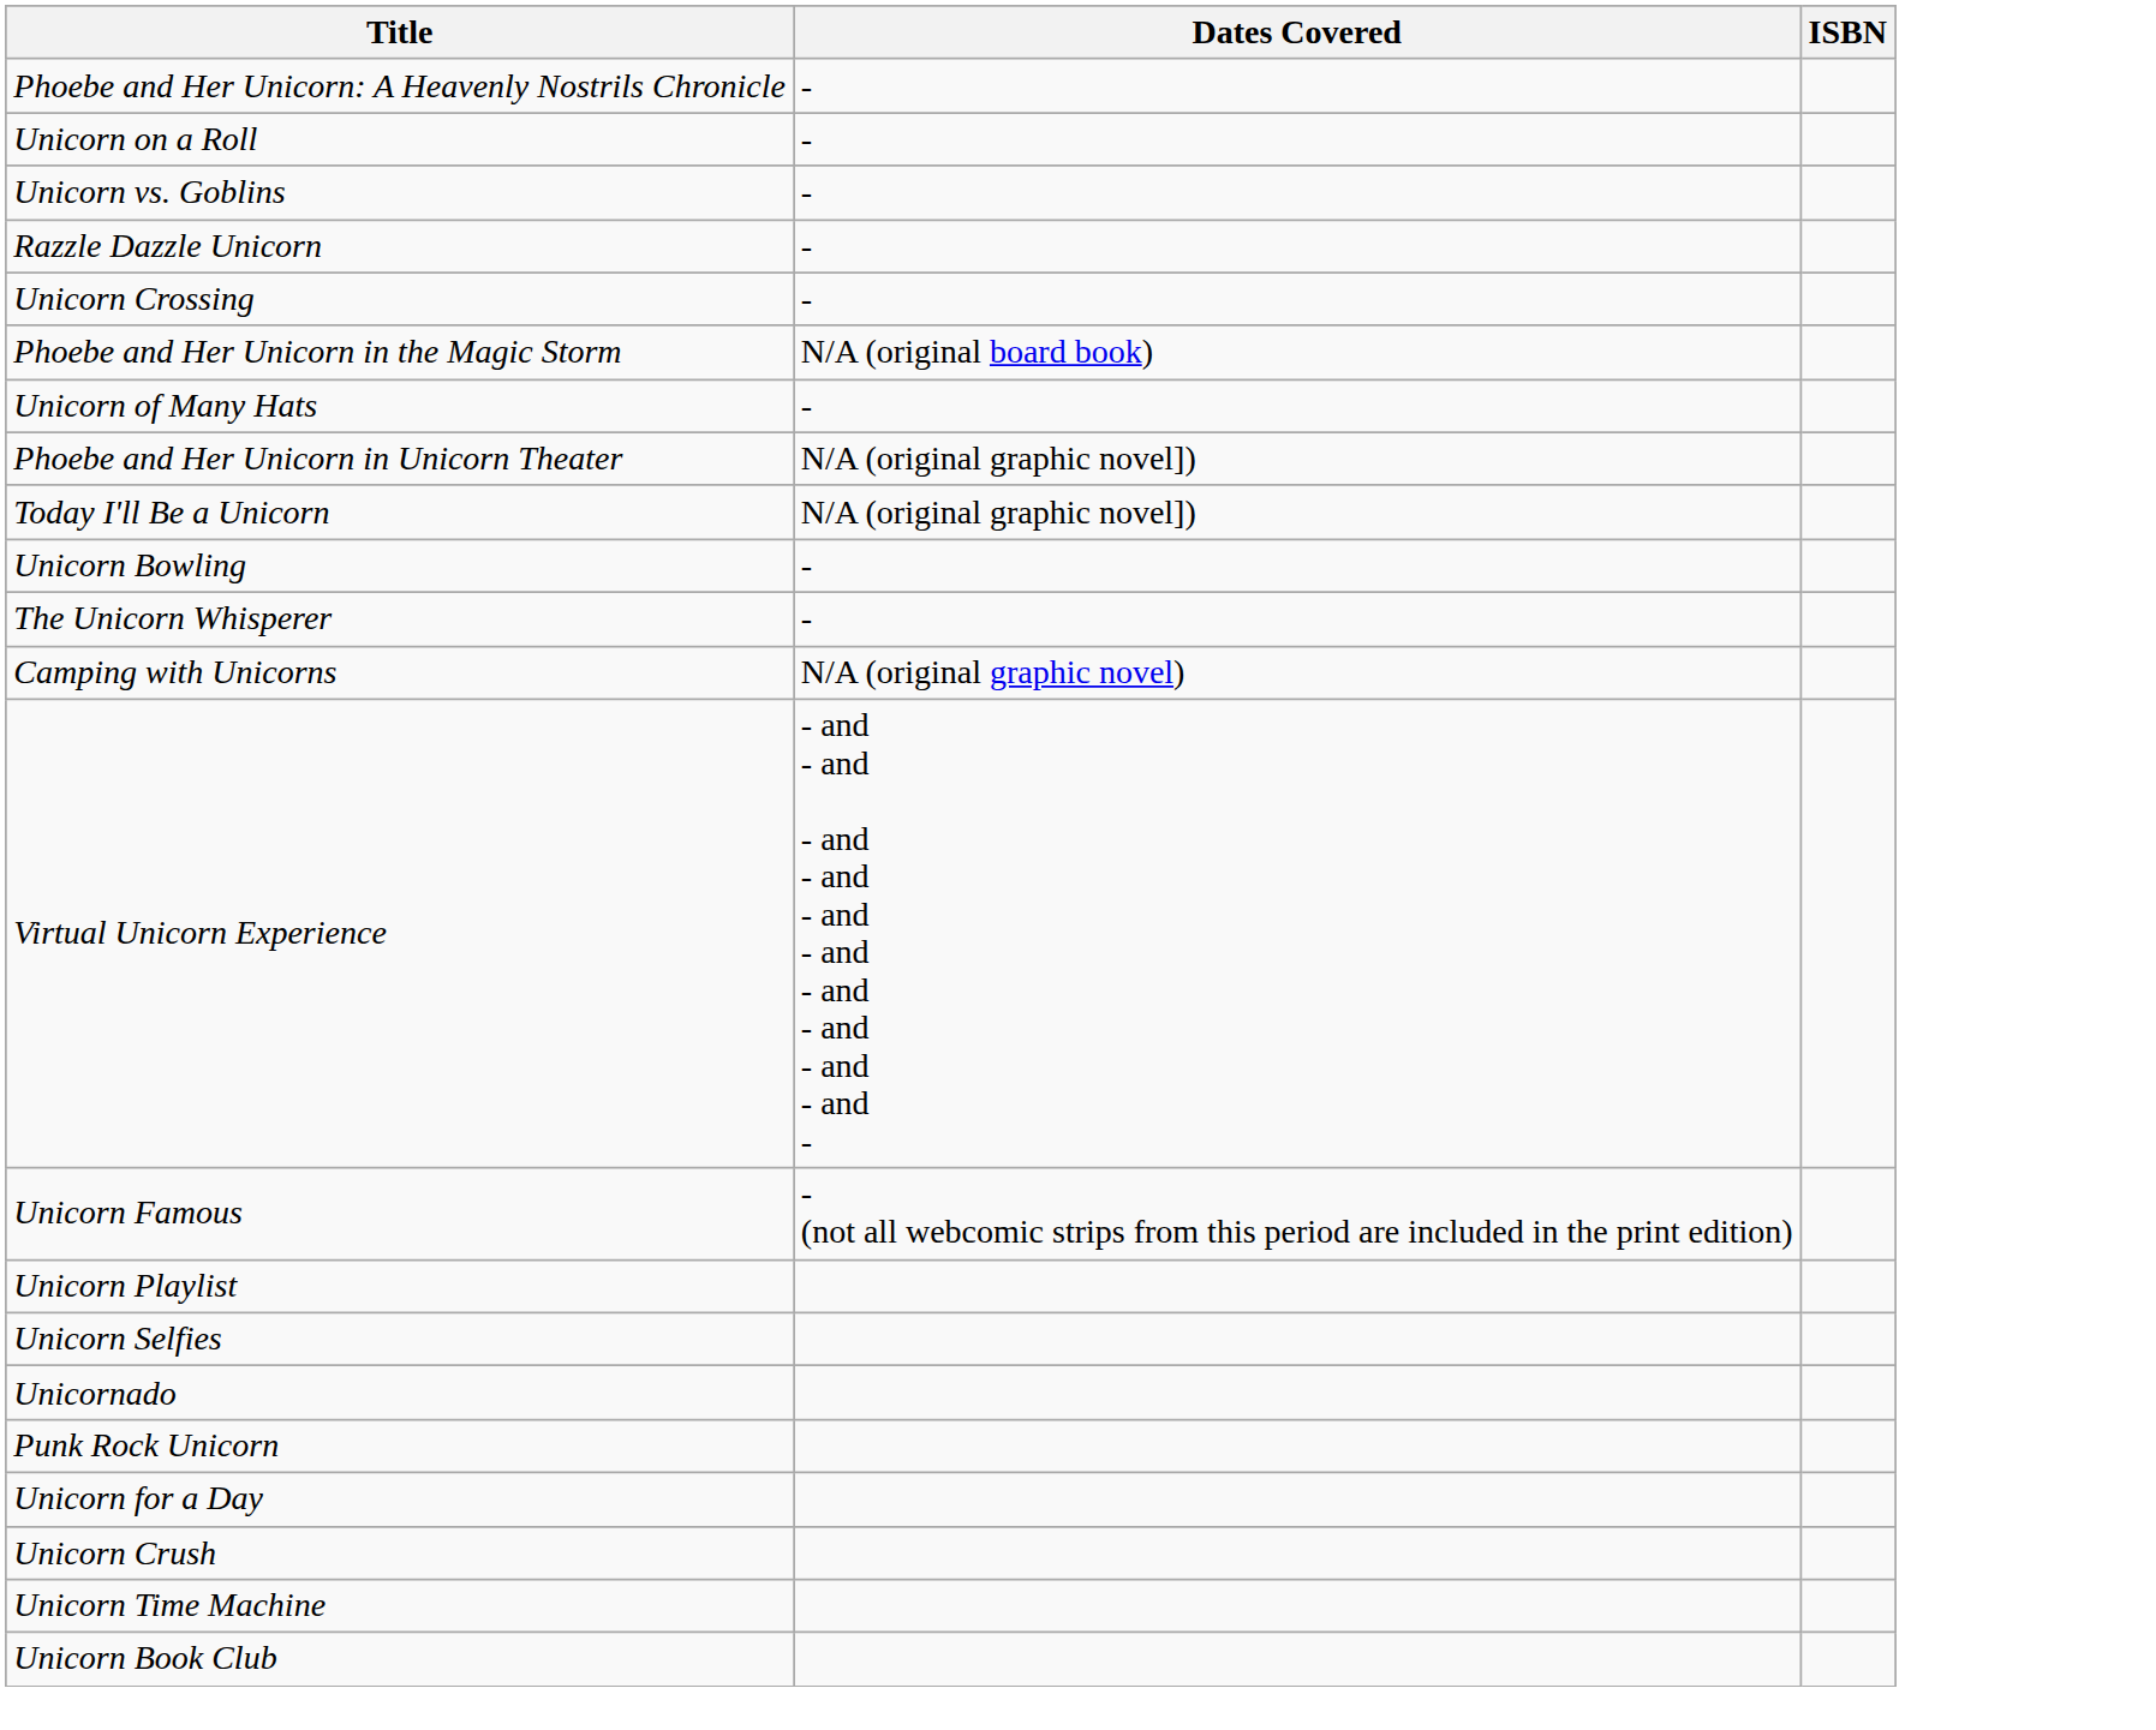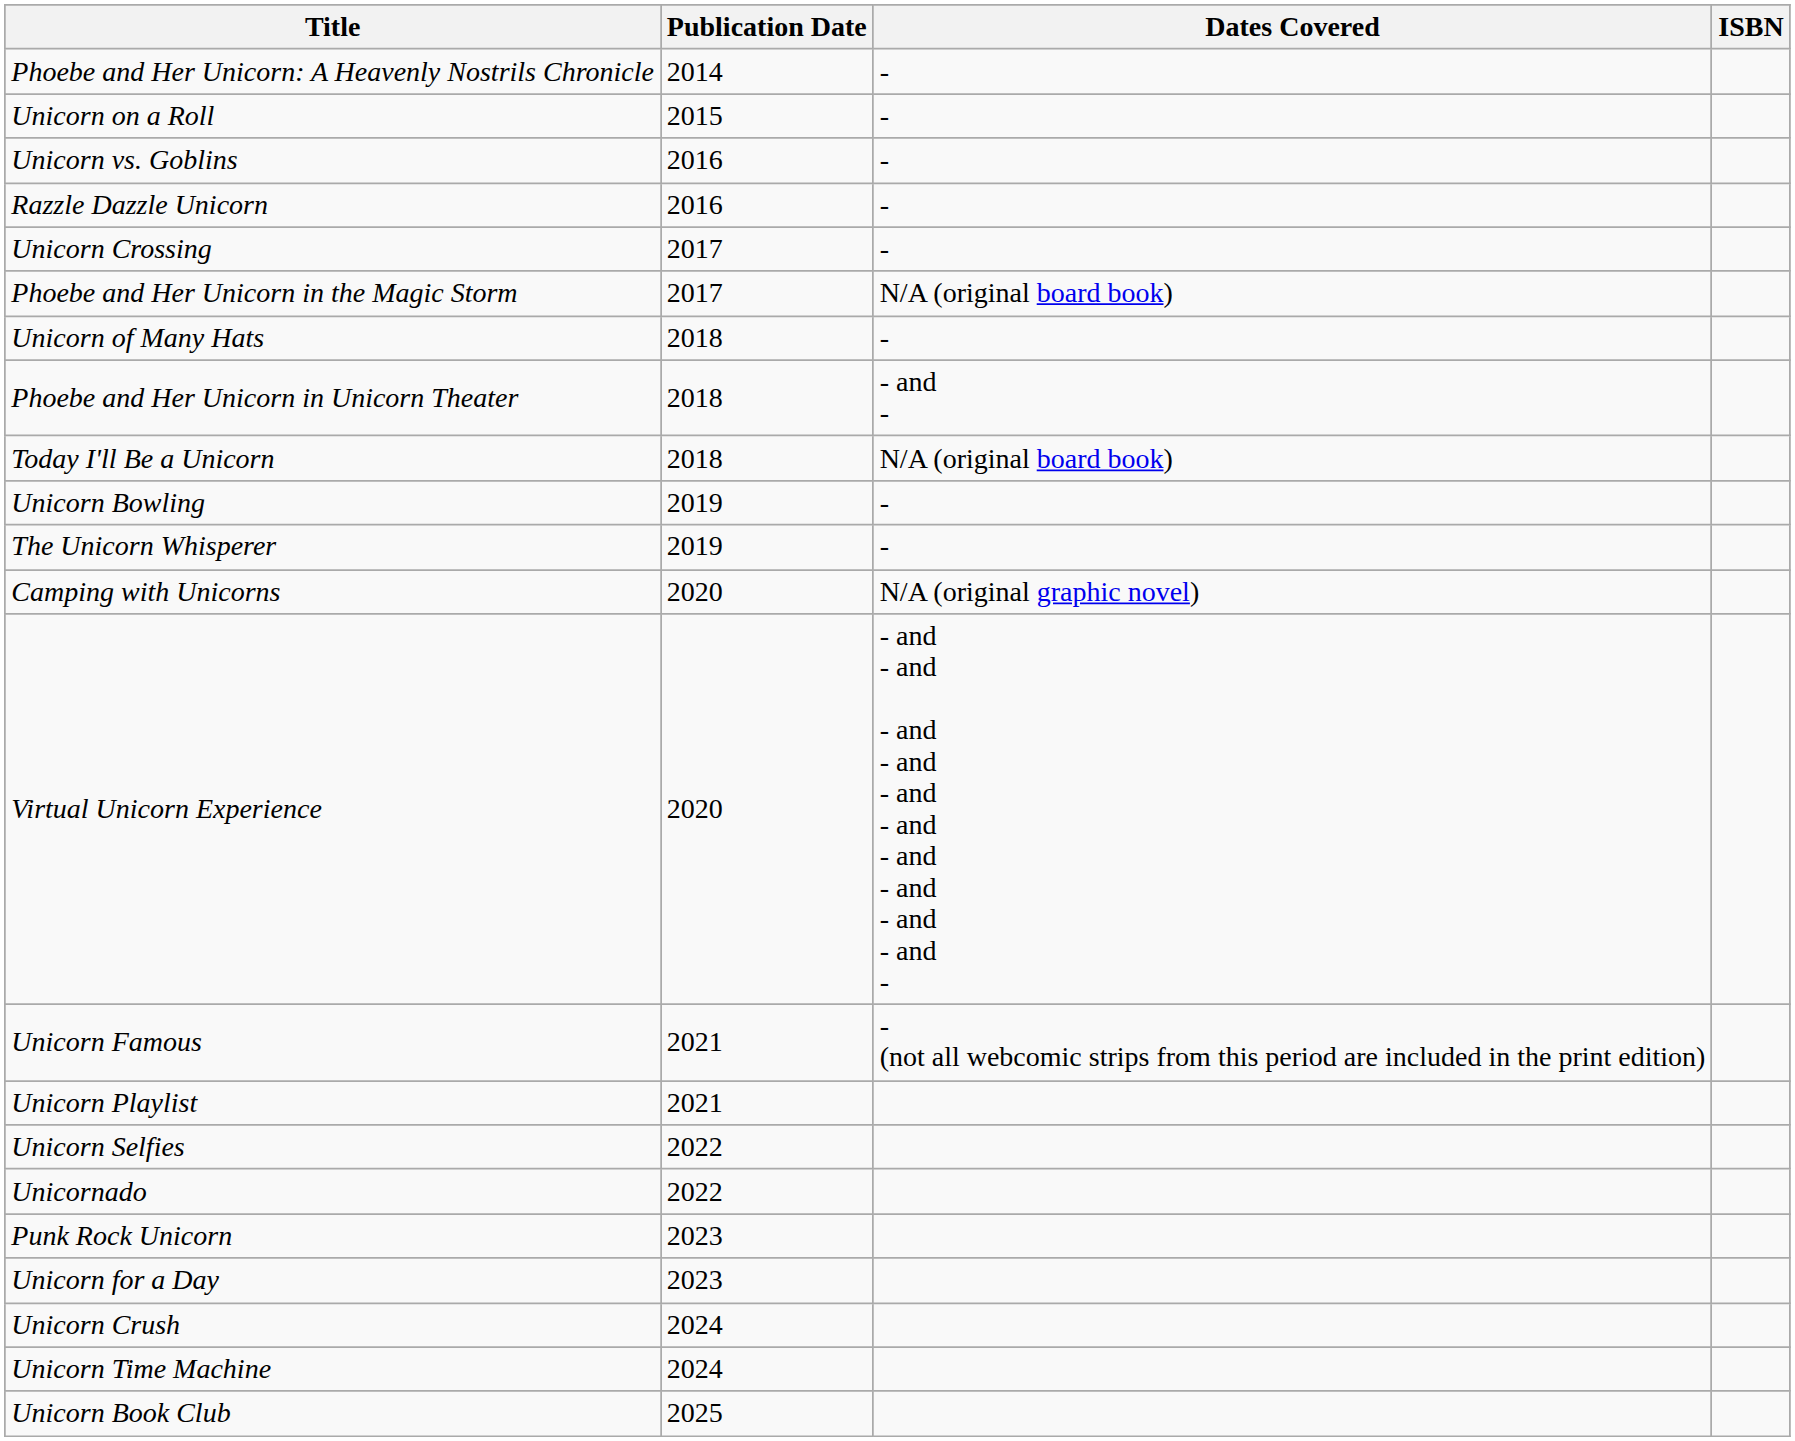+ column: Publication Date | 2014 | 2015 | 2016 | 2016 | 2017 | 2017 | 2018 | 2018 | 2018 | 2019 | 2019 | 2020 | 2020 | 2021 | 2021 | 2022 | 2022 | 2023 | 2023 | 2024 | 2024 | 2025
Phoebe and Her Unicorn in Unicorn Theater | Dates Covered: N/A (original graphic novel]) -> - and -
Today I'll Be a Unicorn | Dates Covered: N/A (original graphic novel]) -> N/A (original board book)
